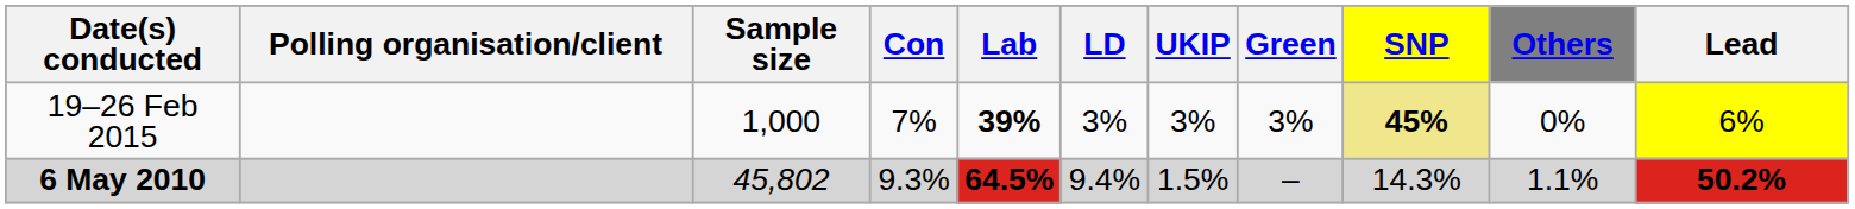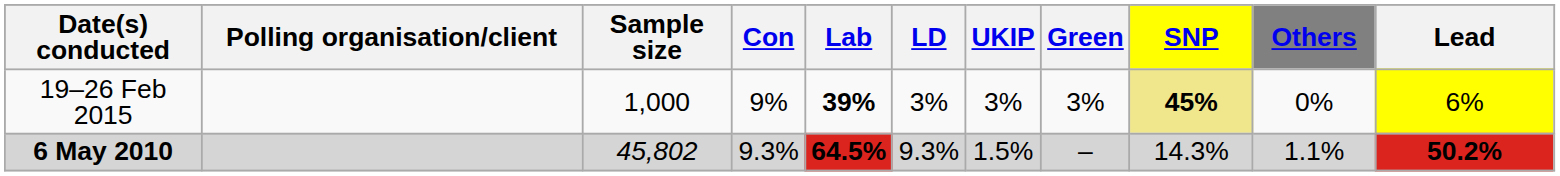19–26 Feb 2015 | Con: 7% -> 9%
6 May 2010 | LD: 9.4% -> 9.3%
